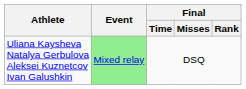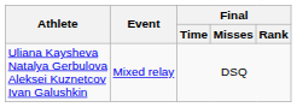row 3 | Event: lightgreen background -> no background
